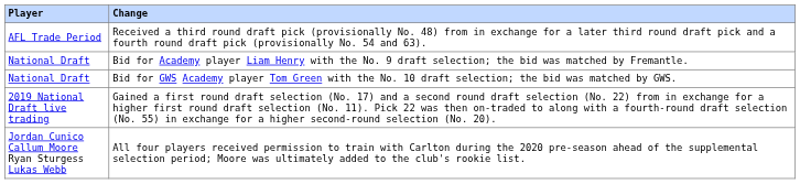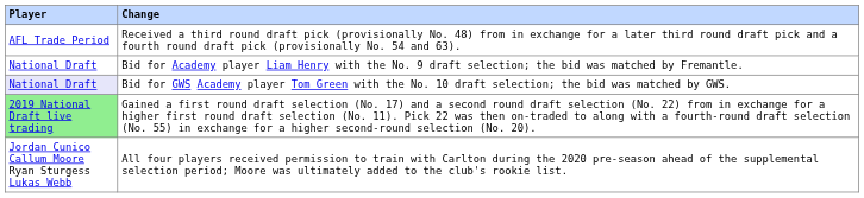row 4 | Player: no background -> lavender background
row 5 | Player: no background -> lightgreen background
